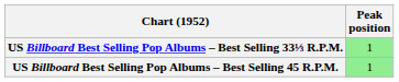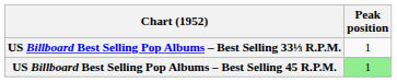row 2 | Peak position: lightgreen background -> no background
